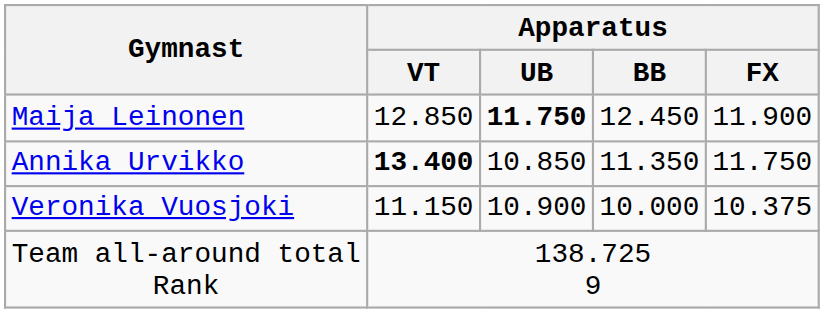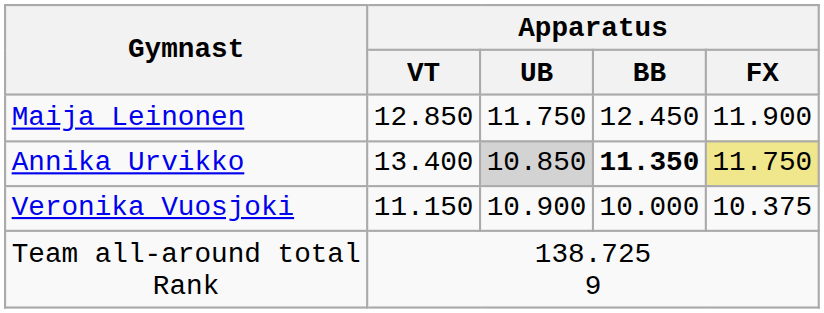Maija Leinonen | Apparatus / UB: bold -> normal
Annika Urvikko | Apparatus / VT: bold -> normal
Annika Urvikko | Apparatus / UB: no background -> lightgrey background
Annika Urvikko | Apparatus / BB: normal -> bold
Annika Urvikko | Apparatus / FX: no background -> khaki background
